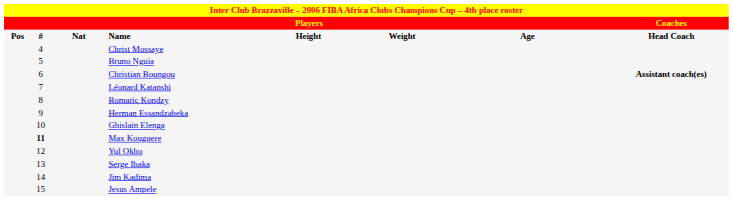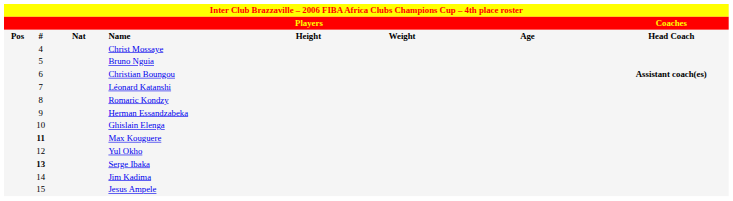Serge Ibaka | column 2: normal -> bold
